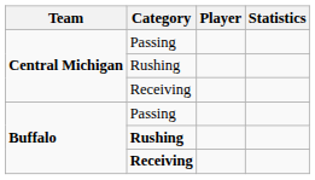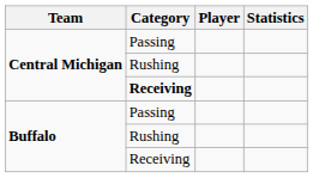Central Michigan / Receiving | Category: normal -> bold
Buffalo / Rushing | Category: bold -> normal
Buffalo / Receiving | Category: bold -> normal
